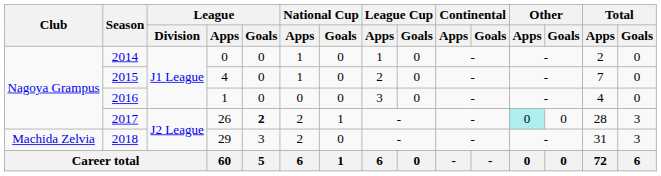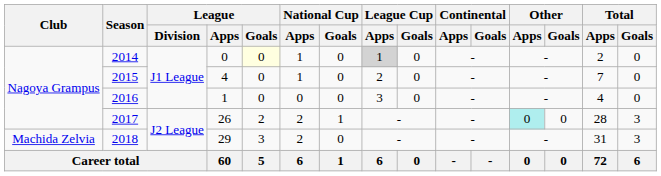2014 | League / Goals: no background -> lightyellow background
2014 | League Cup / Apps: no background -> lightgrey background
2017 | League / Goals: bold -> normal
